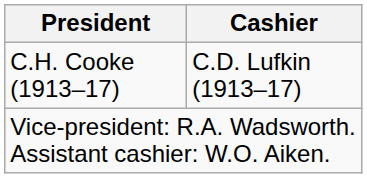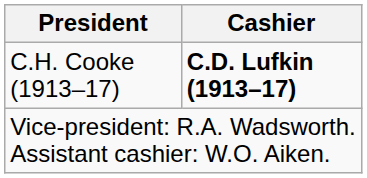C.H. Cooke (1913–17) | Cashier: normal -> bold
